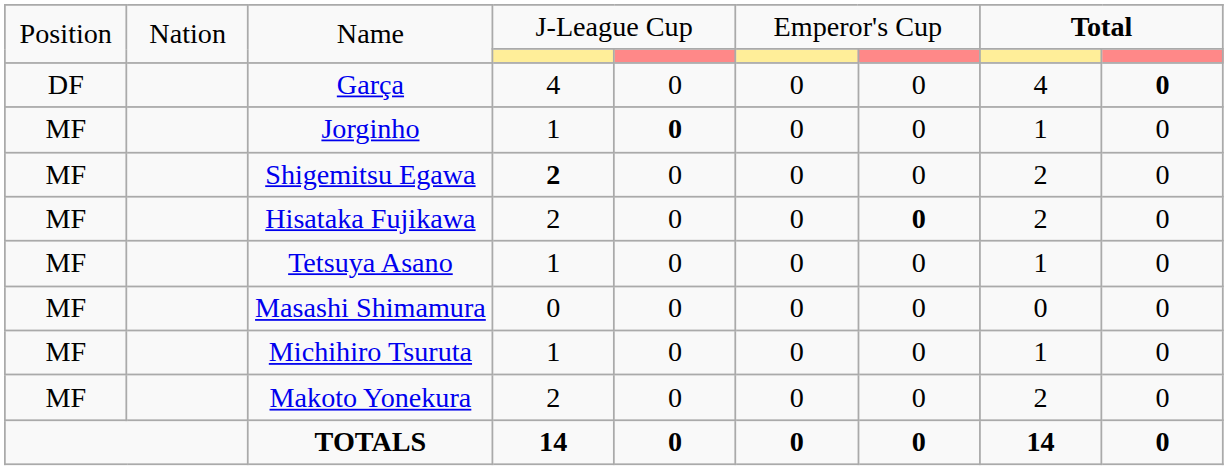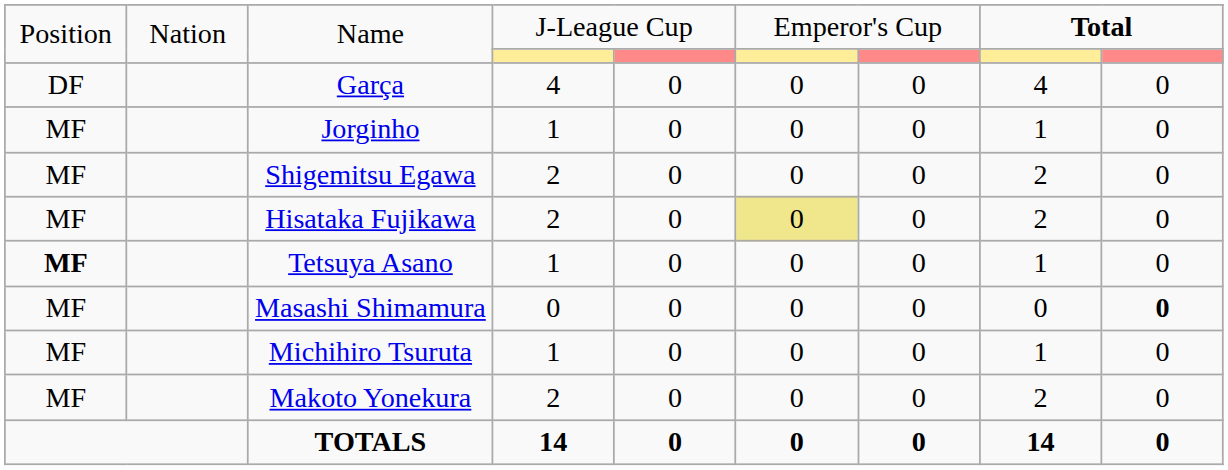Garça | column 9: bold -> normal
Jorginho | column 5: bold -> normal
Shigemitsu Egawa | column 4: bold -> normal
Hisataka Fujikawa | column 6: no background -> khaki background
Hisataka Fujikawa | column 7: bold -> normal
Tetsuya Asano | column 1: normal -> bold
Masashi Shimamura | column 9: normal -> bold
